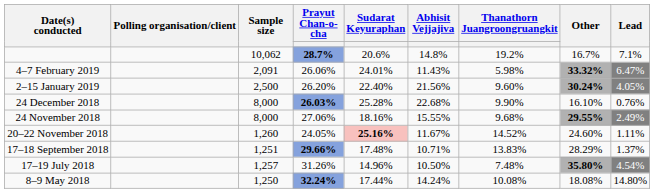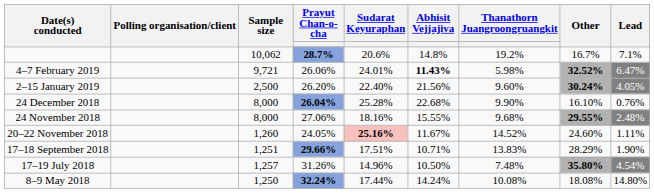4–7 February 2019 | Sample size: 2,091 -> 9,721
4–7 February 2019 | Abhisit Vejjajiva: normal -> bold
4–7 February 2019 | Other: 33.32% -> 32.52%
24 December 2018 | Prayut Chan-o-cha: 26.03% -> 26.04%
24 November 2018 | Lead: 2.49% -> 2.48%
17–18 September 2018 | Sudarat Keyuraphan: 17.48% -> 17.51%
17–18 September 2018 | Lead: 1.37% -> 1.90%
